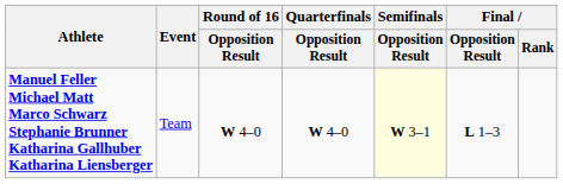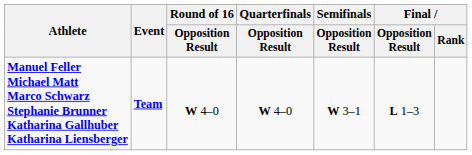row 3 | Event: normal -> bold
row 3 | Semifinals / Opposition Result: lightyellow background -> no background
